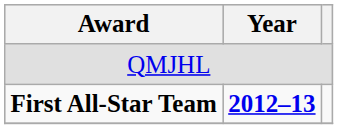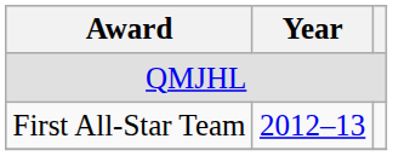First All-Star Team | Award: bold -> normal
First All-Star Team | Year: bold -> normal
